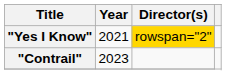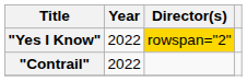"Yes I Know" | Year: 2021 -> 2022
"Contrail" | Year: 2023 -> 2022
